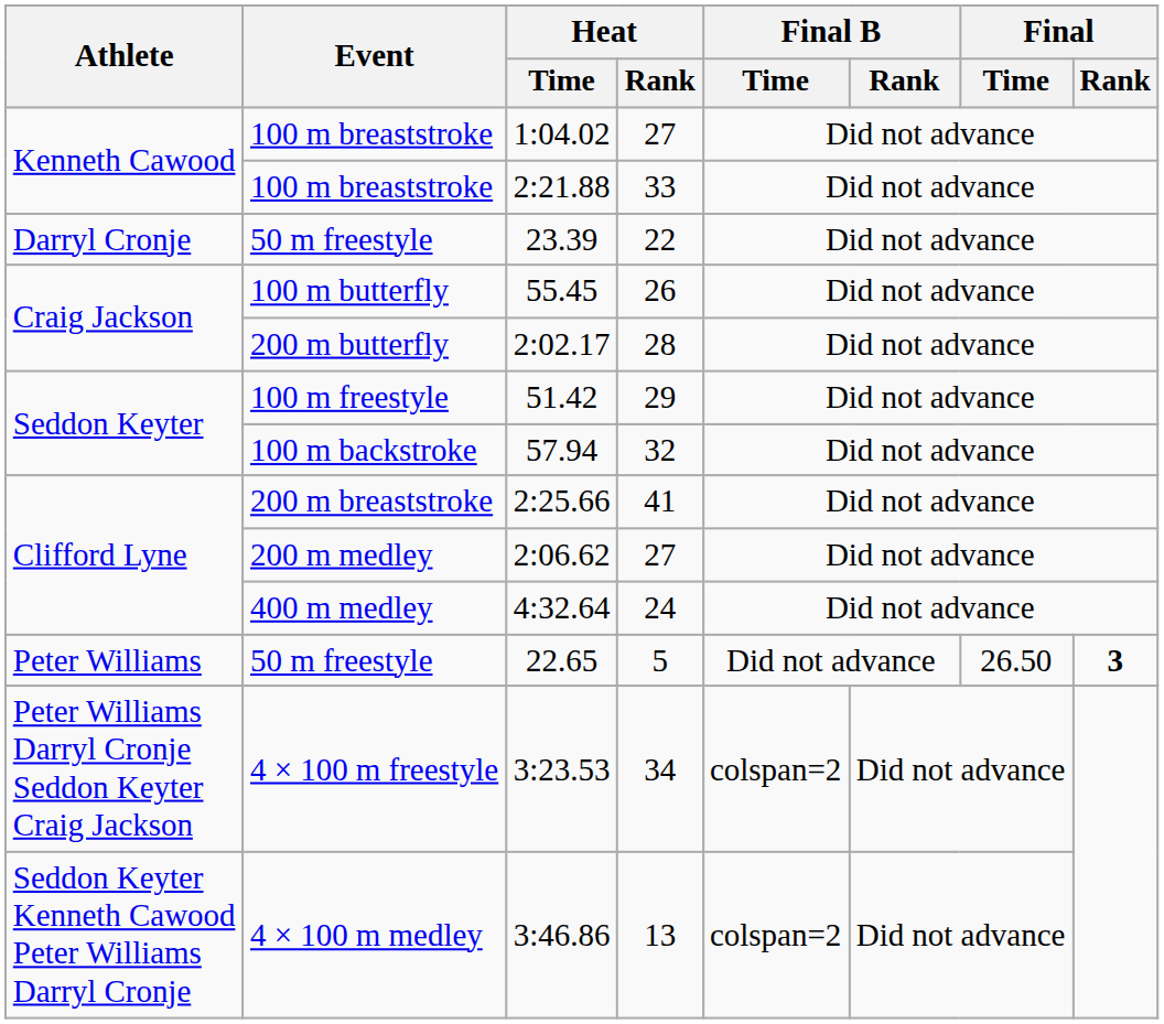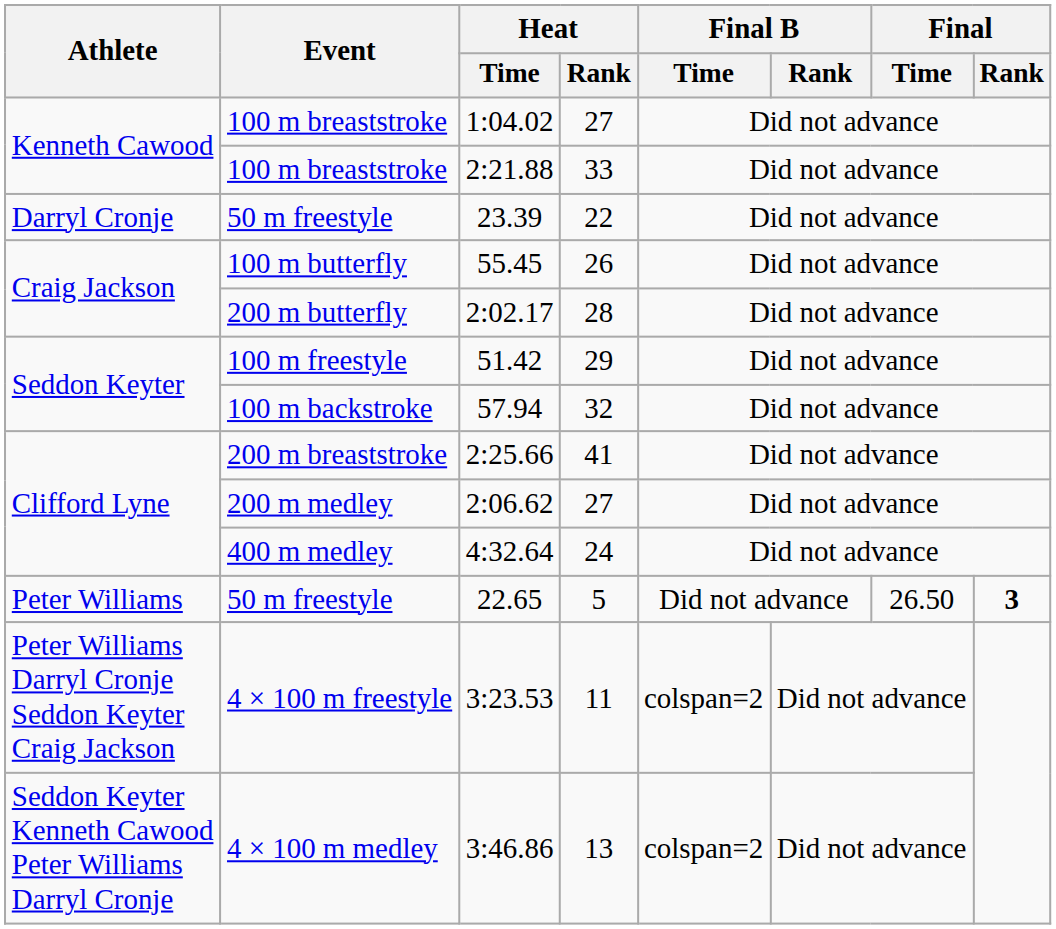3:23.53 | Heat / Rank: 34 -> 11
